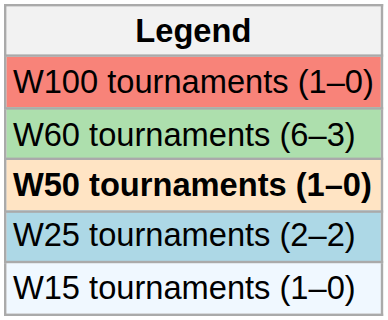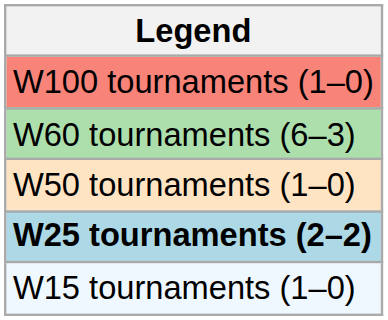row 4 | column 1: bold -> normal
row 5 | column 1: normal -> bold
